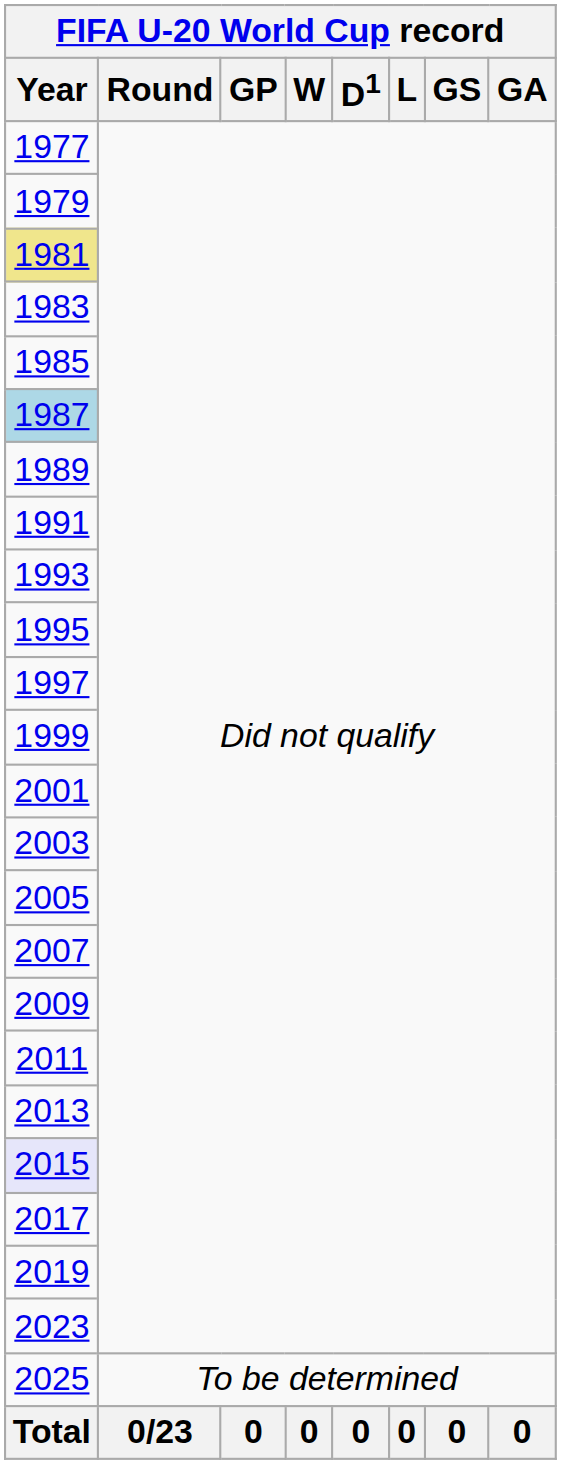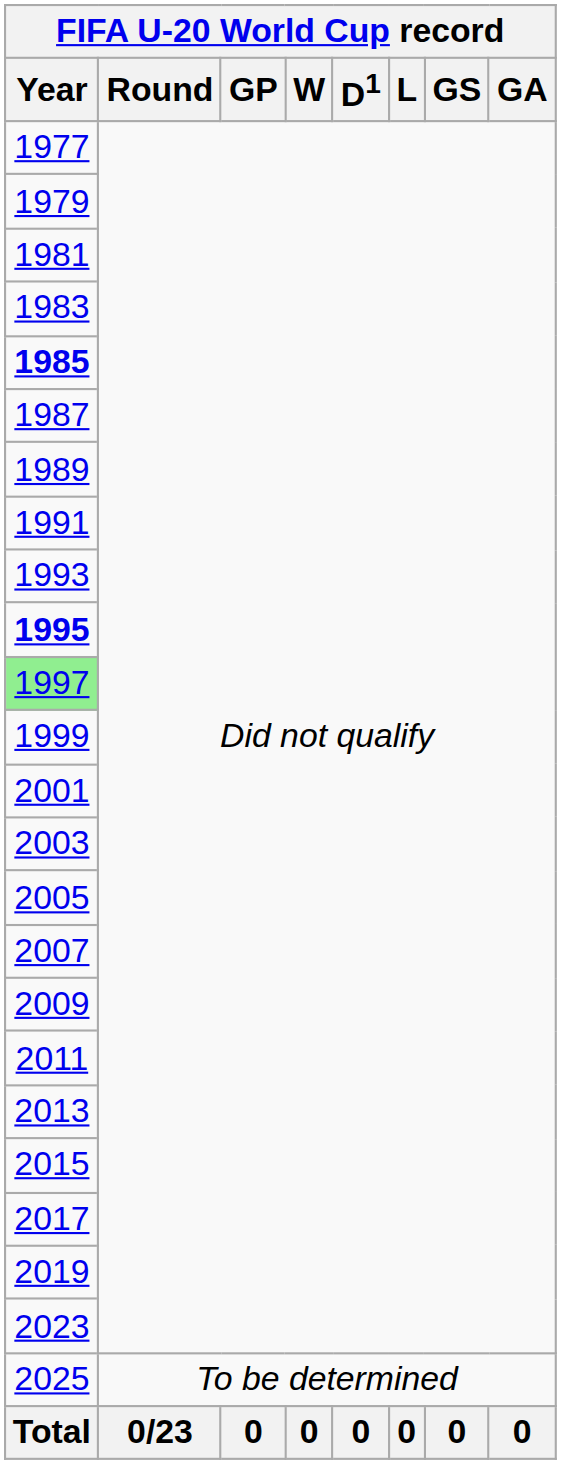1981 | Year: khaki background -> no background
1985 | Year: normal -> bold
1987 | Year: lightblue background -> no background
1995 | Year: normal -> bold
1997 | Year: no background -> lightgreen background
2015 | Year: lavender background -> no background
